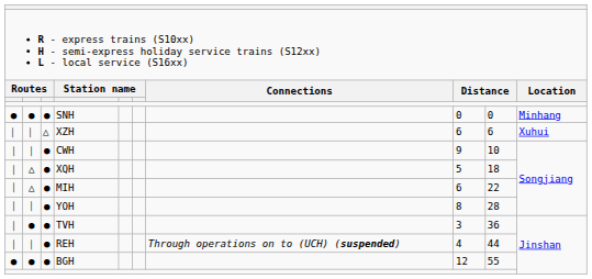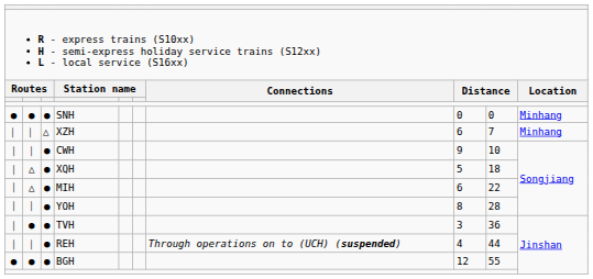XZH | column 9: 6 -> 7
XZH | column 10: Xuhui -> Minhang
